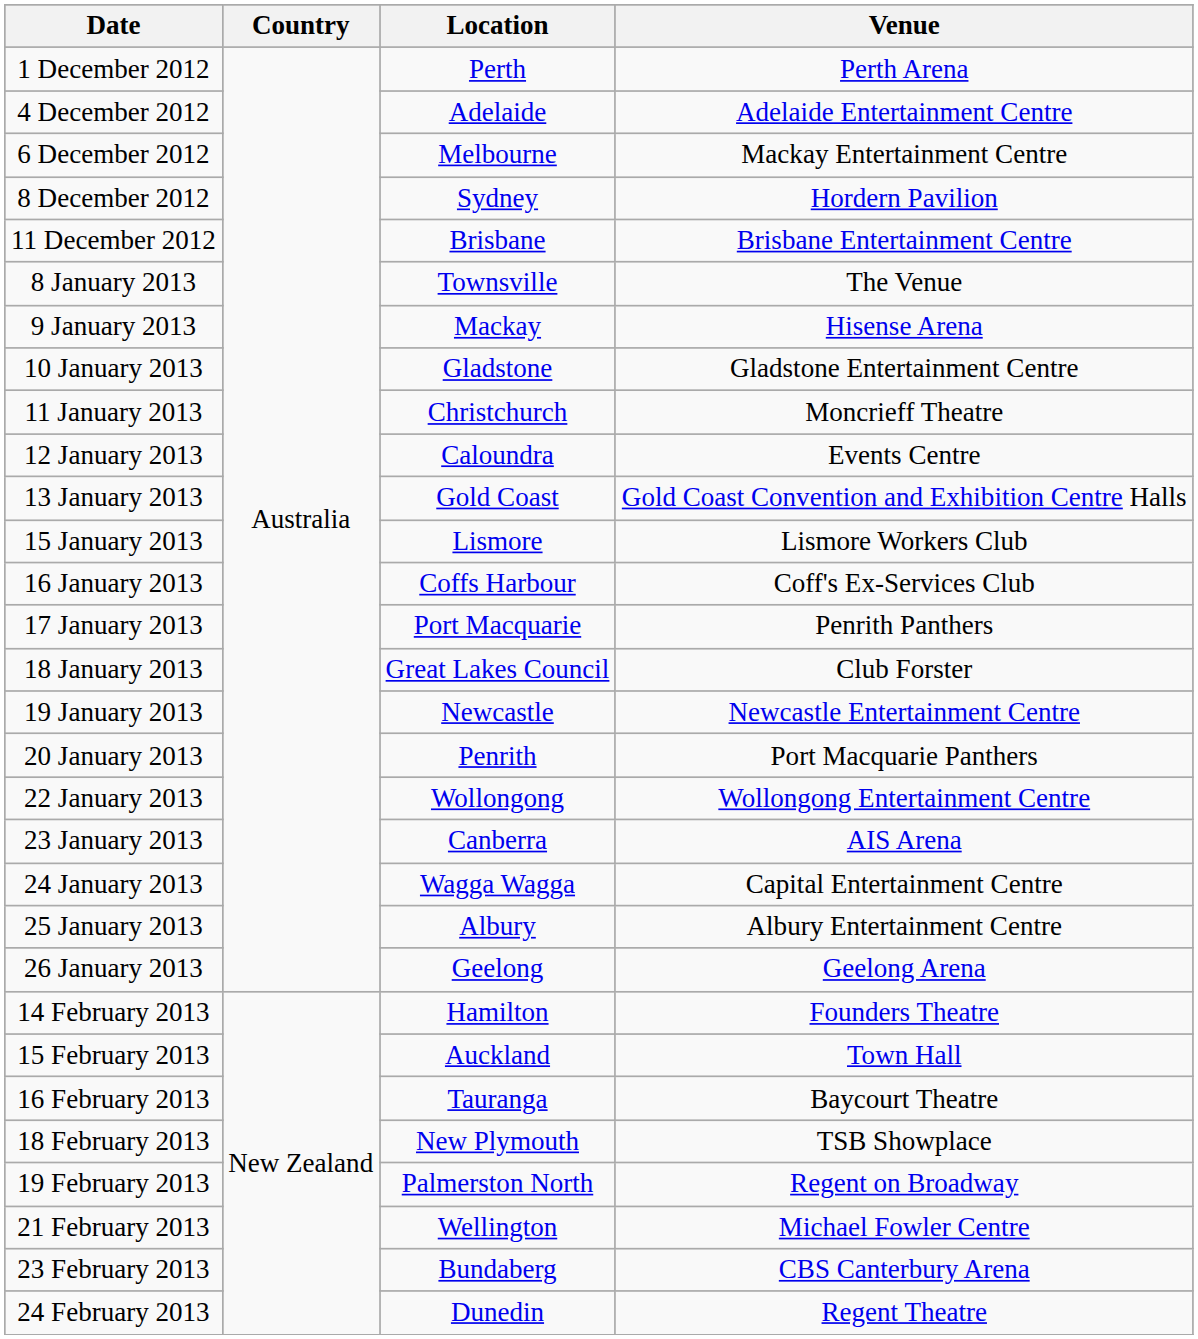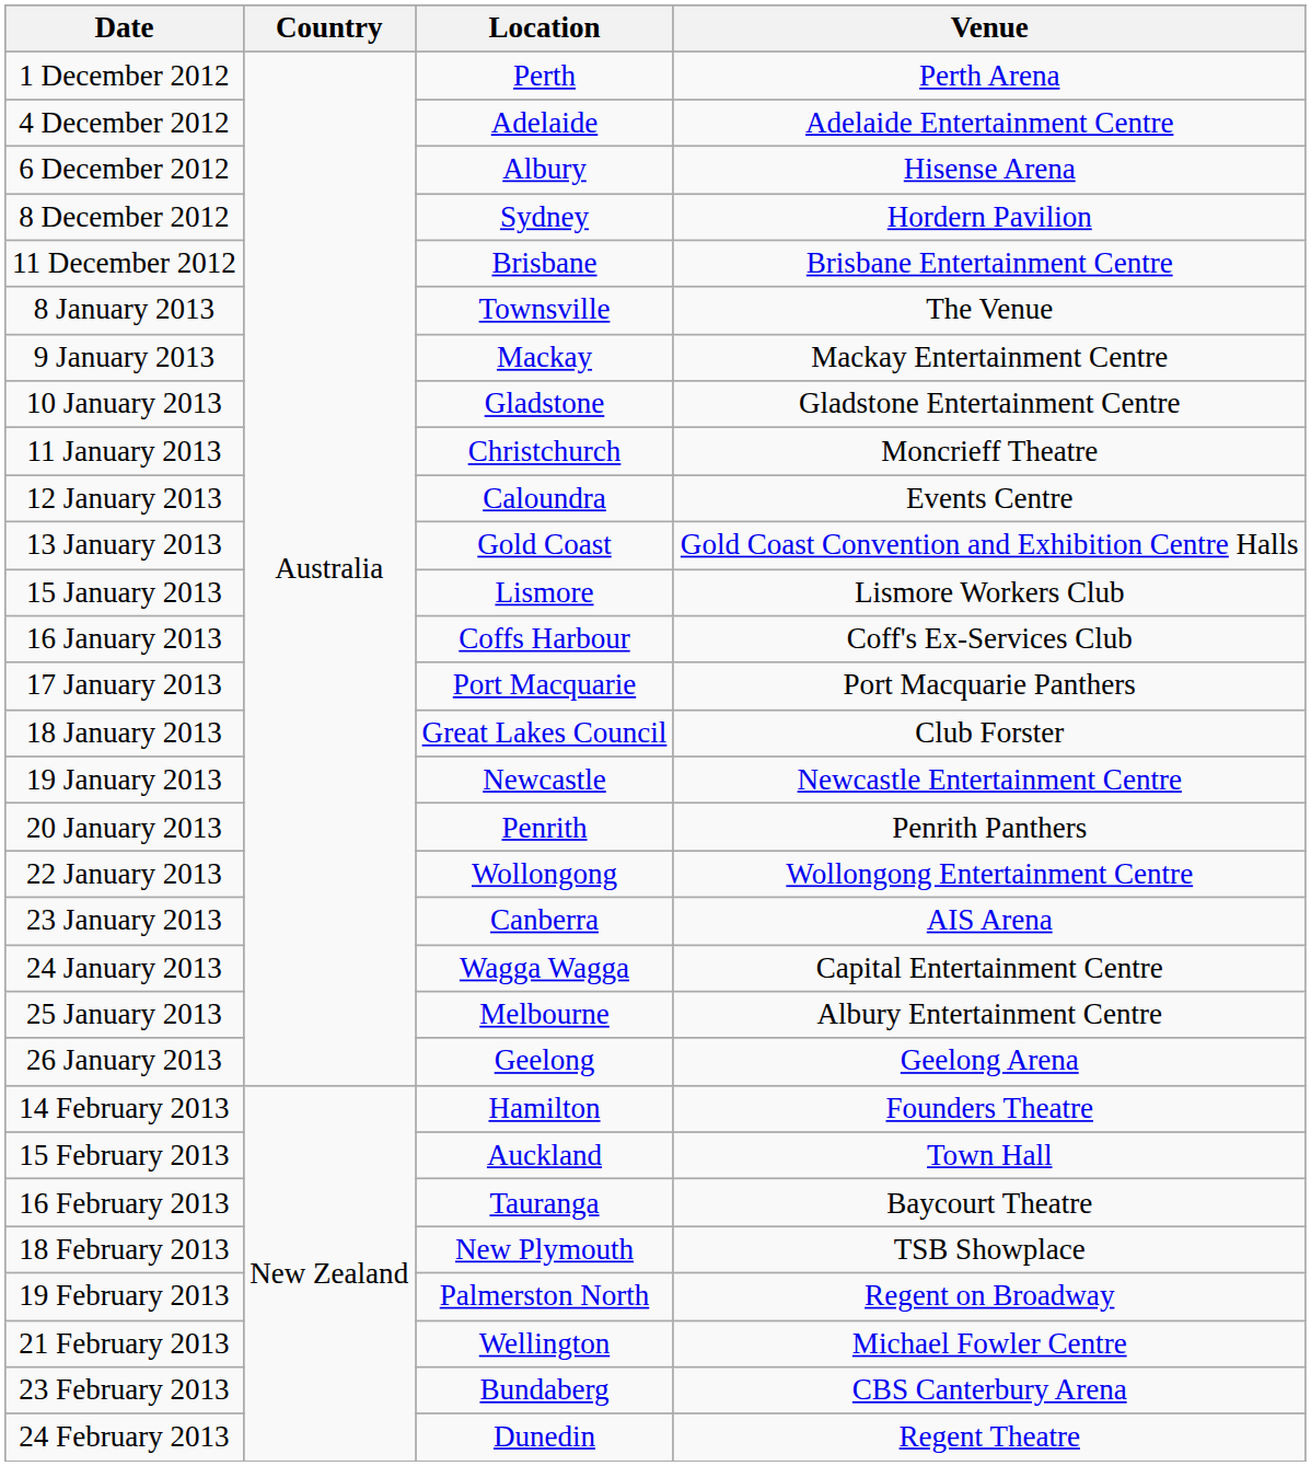6 December 2012 | Location: Melbourne -> Albury
6 December 2012 | Venue: Mackay Entertainment Centre -> Hisense Arena
9 January 2013 | Venue: Hisense Arena -> Mackay Entertainment Centre
17 January 2013 | Venue: Penrith Panthers -> Port Macquarie Panthers
20 January 2013 | Venue: Port Macquarie Panthers -> Penrith Panthers
25 January 2013 | Location: Albury -> Melbourne
